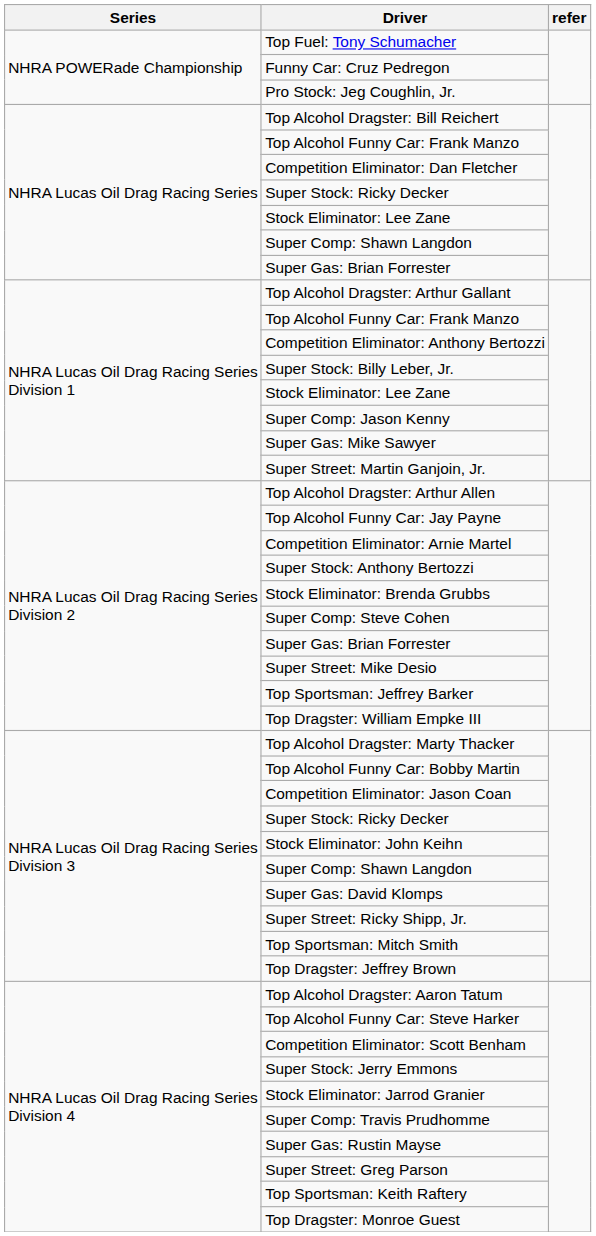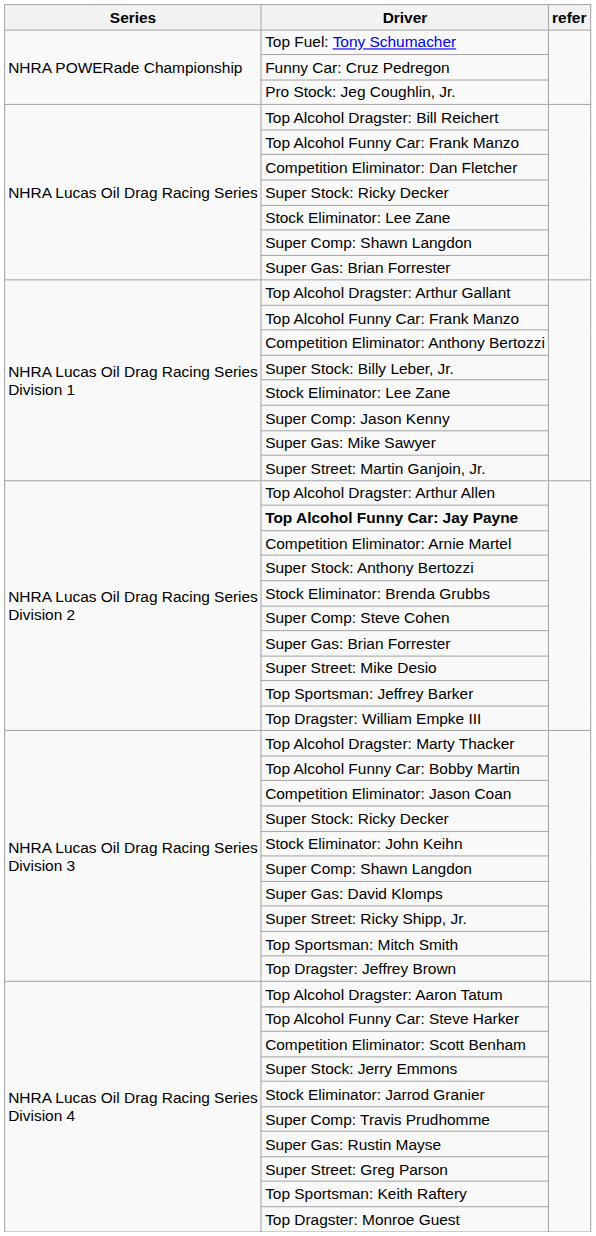Top Alcohol Funny Car: Jay Payne | Driver: normal -> bold
